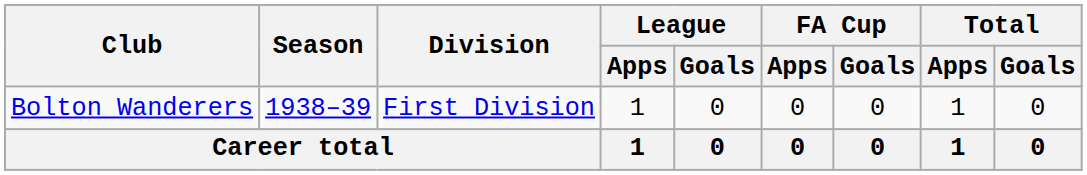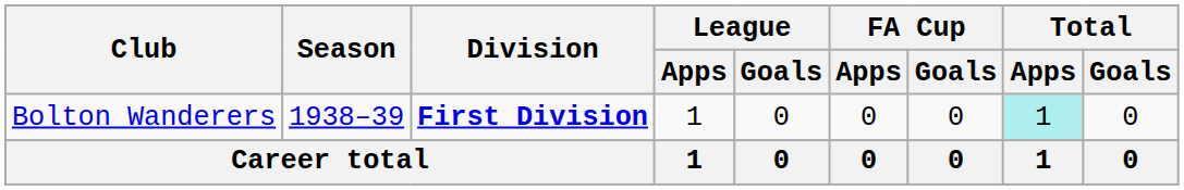Bolton Wanderers | Division: normal -> bold
Bolton Wanderers | Total / Apps: no background -> paleturquoise background
